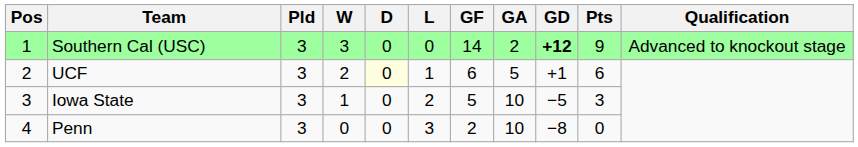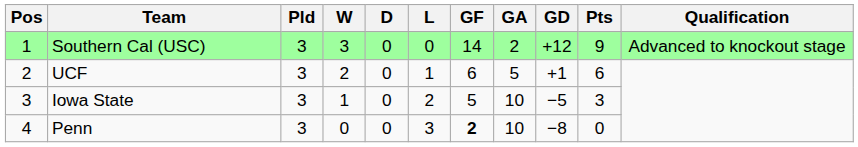Southern Cal (USC) | GD: bold -> normal
UCF | D: lightyellow background -> no background
Penn | GF: normal -> bold
